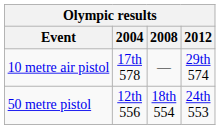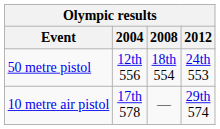rows swapped: 50 metre pistol <-> 10 metre air pistol
